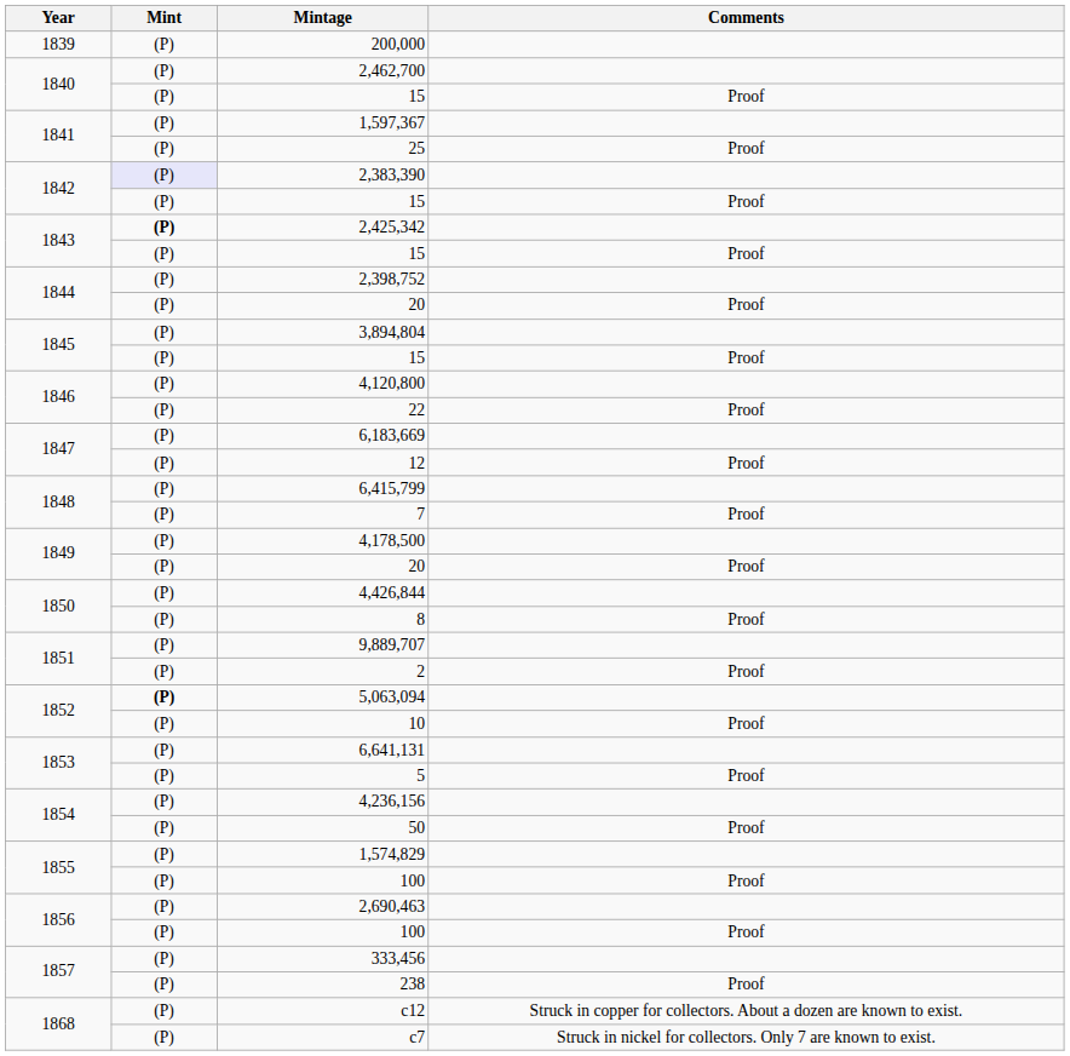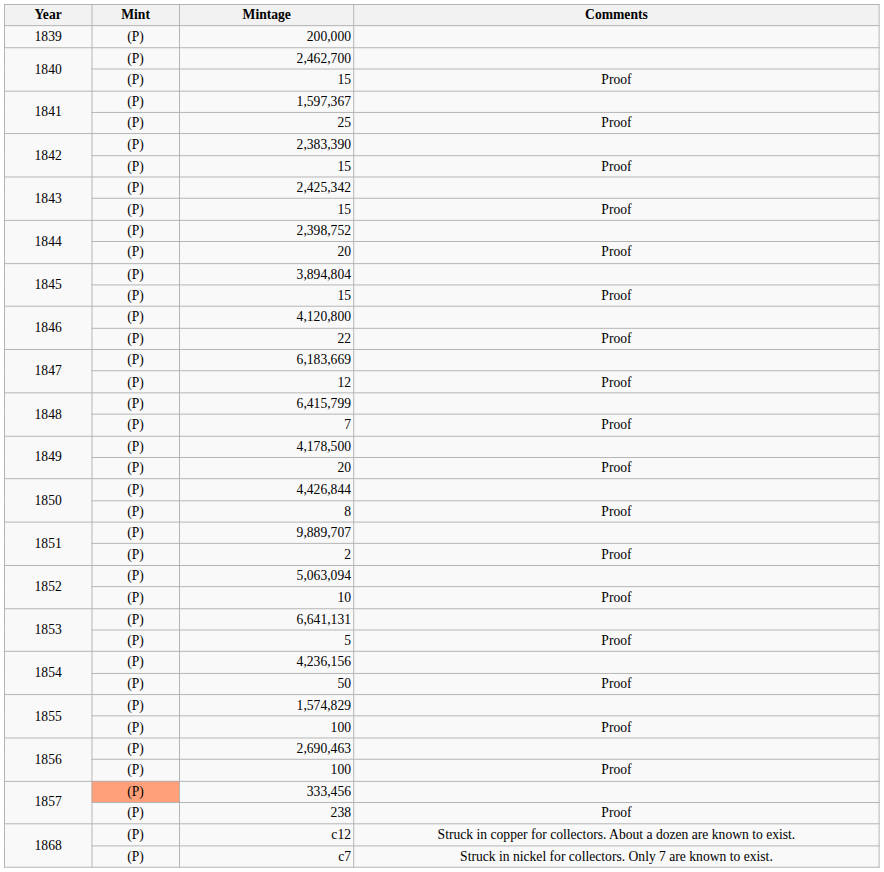2,383,390 | Mint: lavender background -> no background
2,425,342 | Mint: bold -> normal
5,063,094 | Mint: bold -> normal
333,456 | Mint: no background -> lightsalmon background
